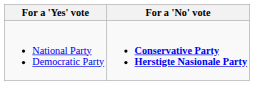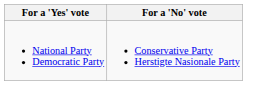National Party Democratic Party | For a 'No' vote: bold -> normal
